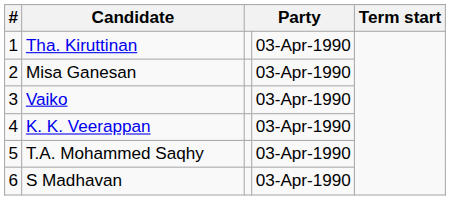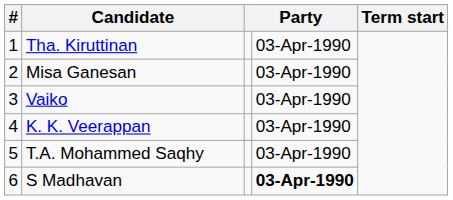S Madhavan | column 4: normal -> bold
